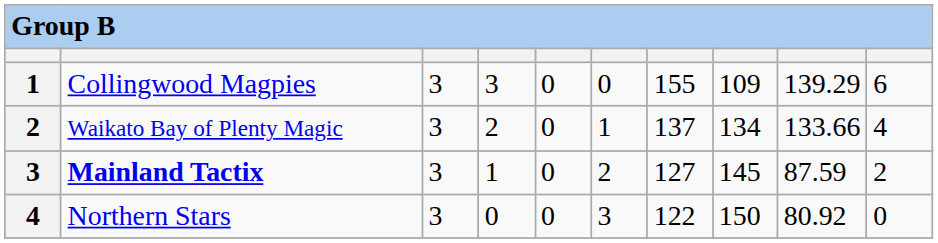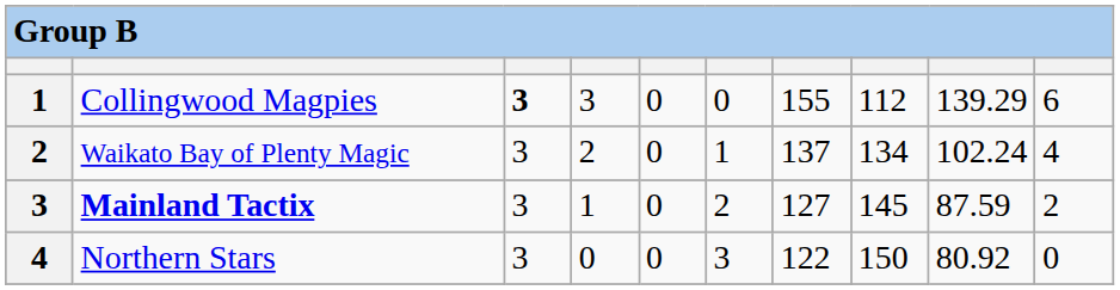Collingwood Magpies | column 3: normal -> bold
Collingwood Magpies | column 8: 109 -> 112
Waikato Bay of Plenty Magic | column 9: 133.66 -> 102.24
